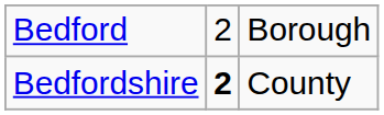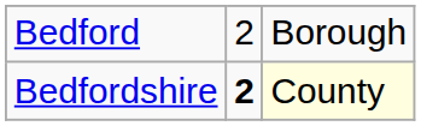Bedfordshire | column 3: no background -> lightyellow background
